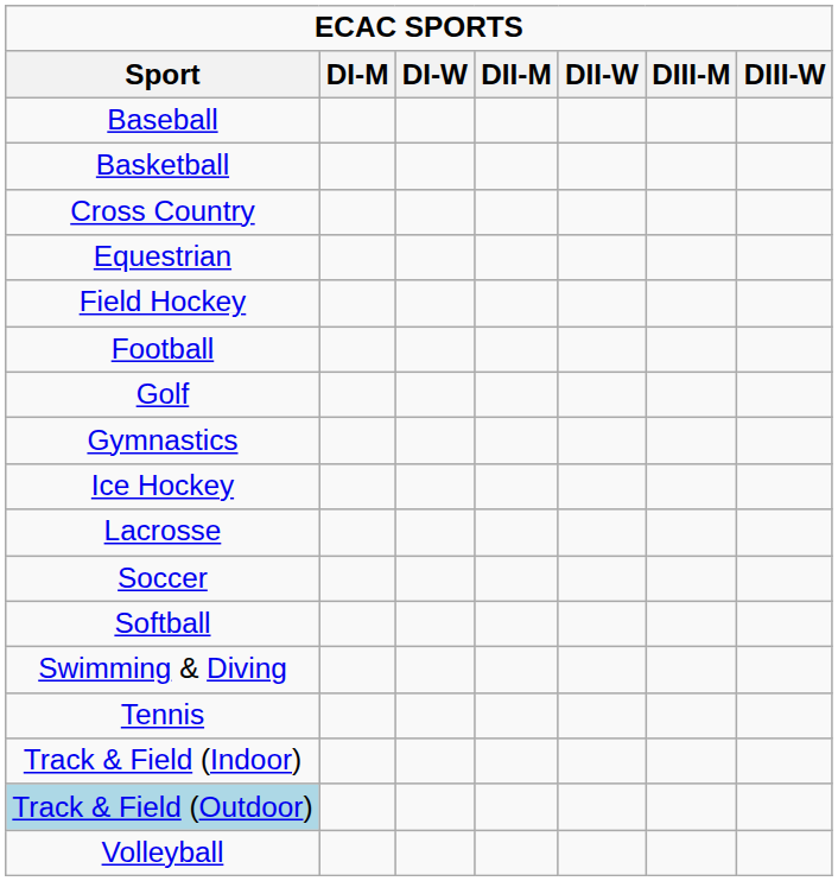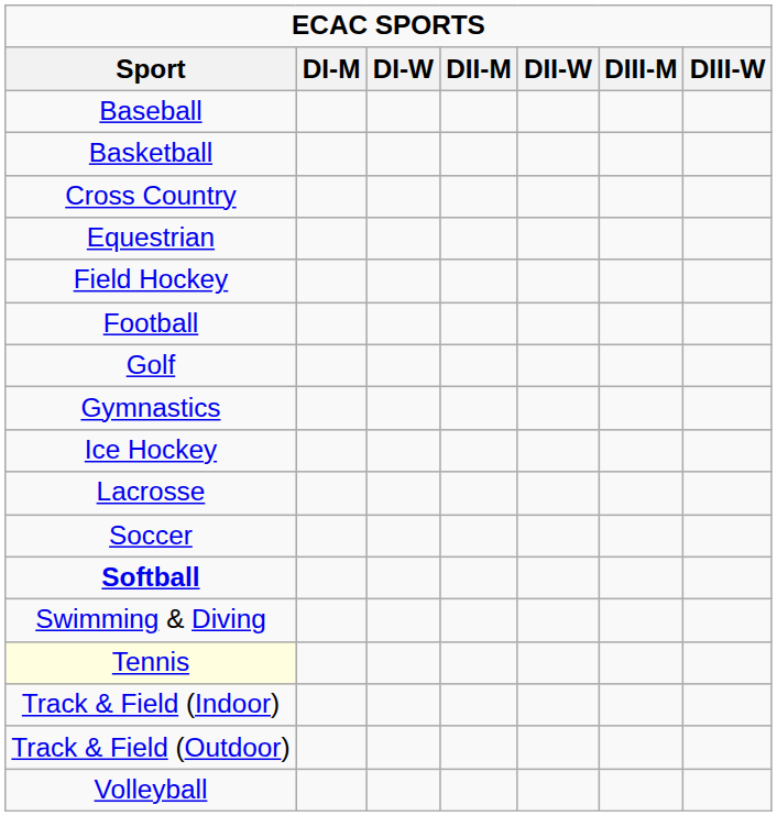Softball | Sport: normal -> bold
Tennis | Sport: no background -> lightyellow background
Track & Field (Outdoor) | Sport: lightblue background -> no background
